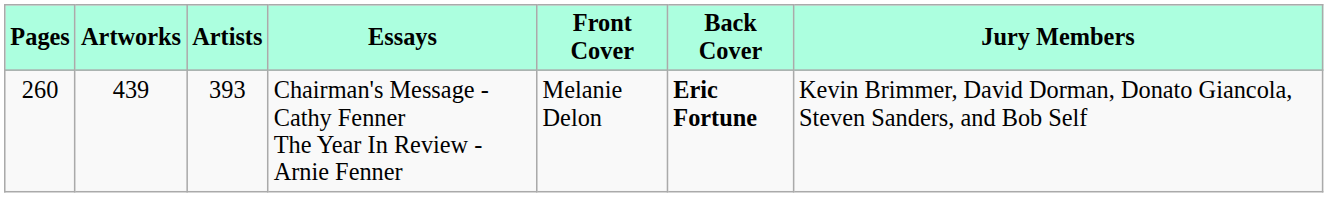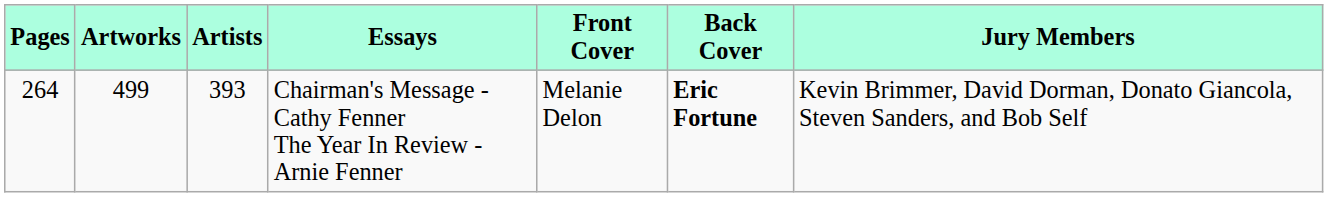row 2 | Pages: 260 -> 264
row 2 | Artworks: 439 -> 499
